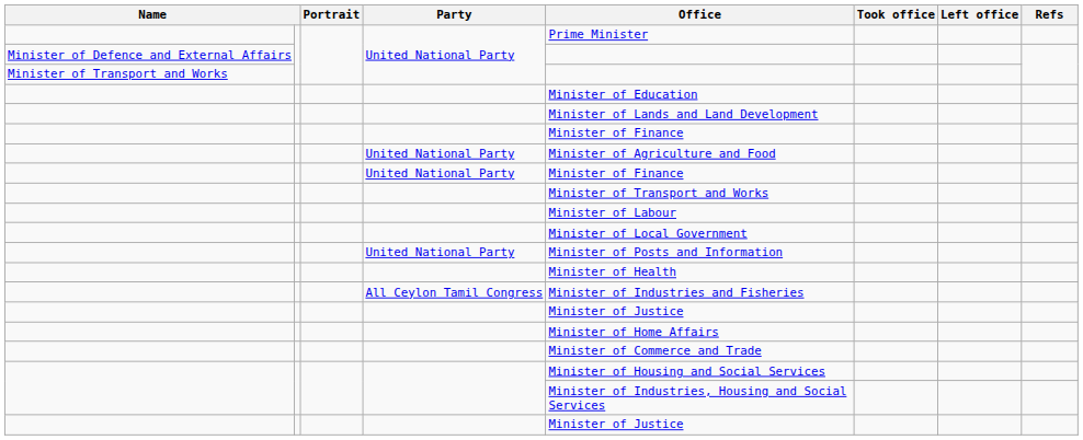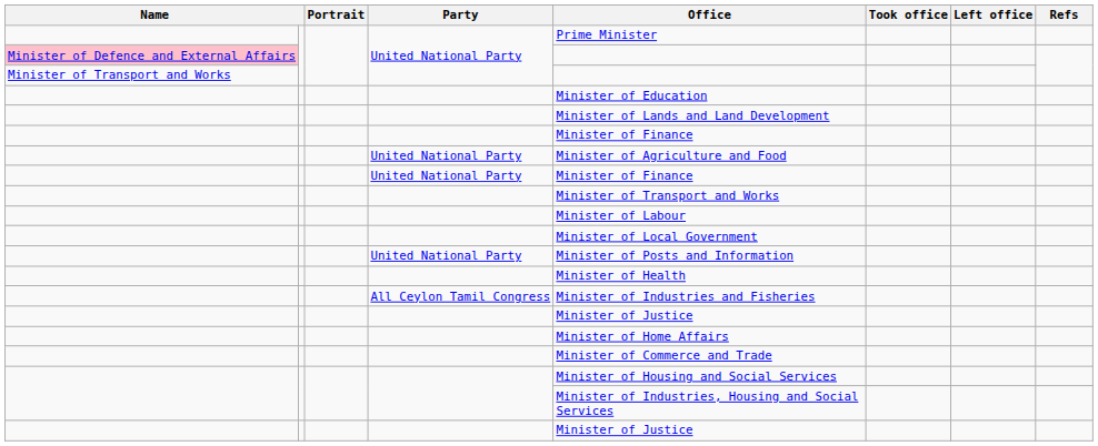Minister of Defence and External Affairs | column 1: no background -> pink background
